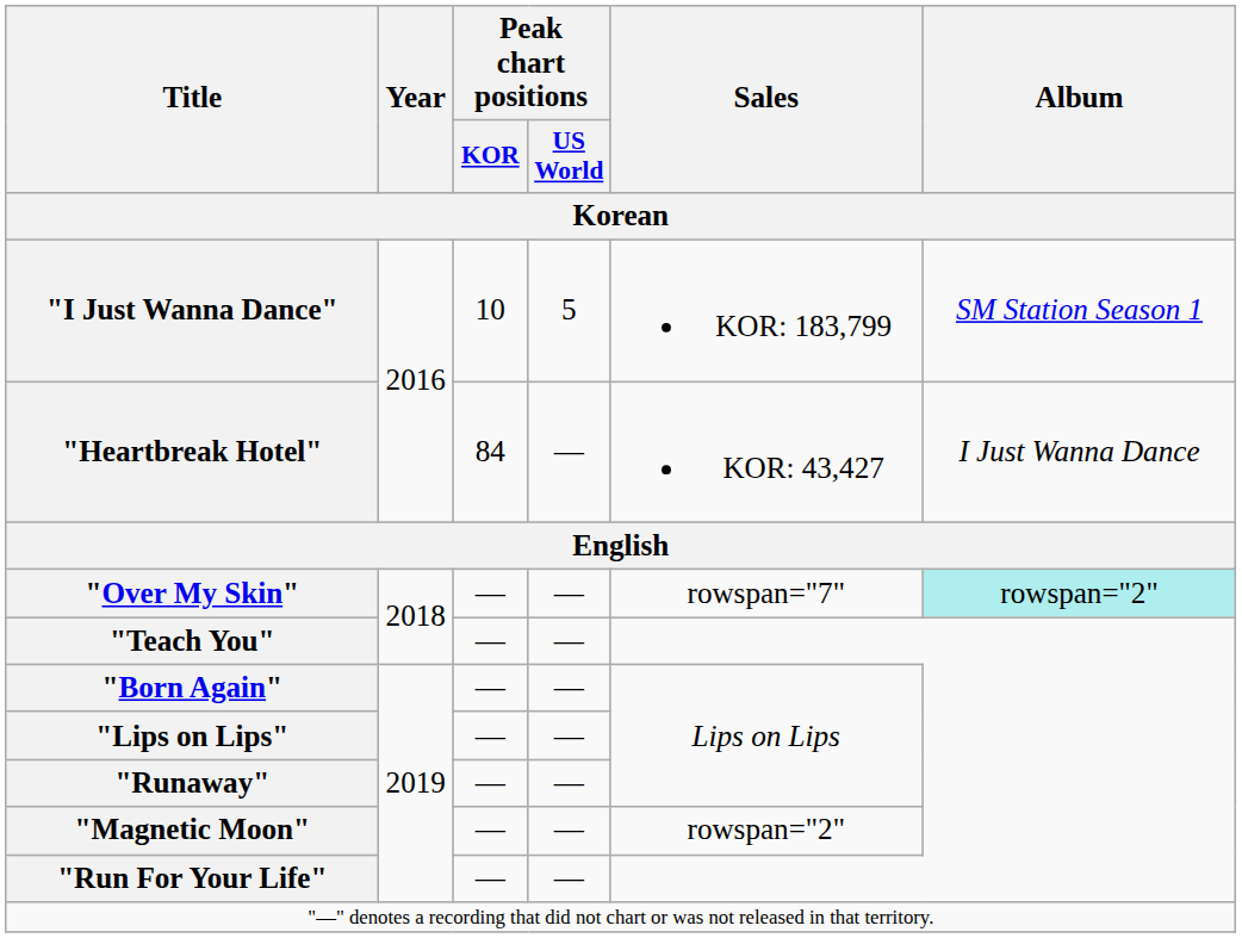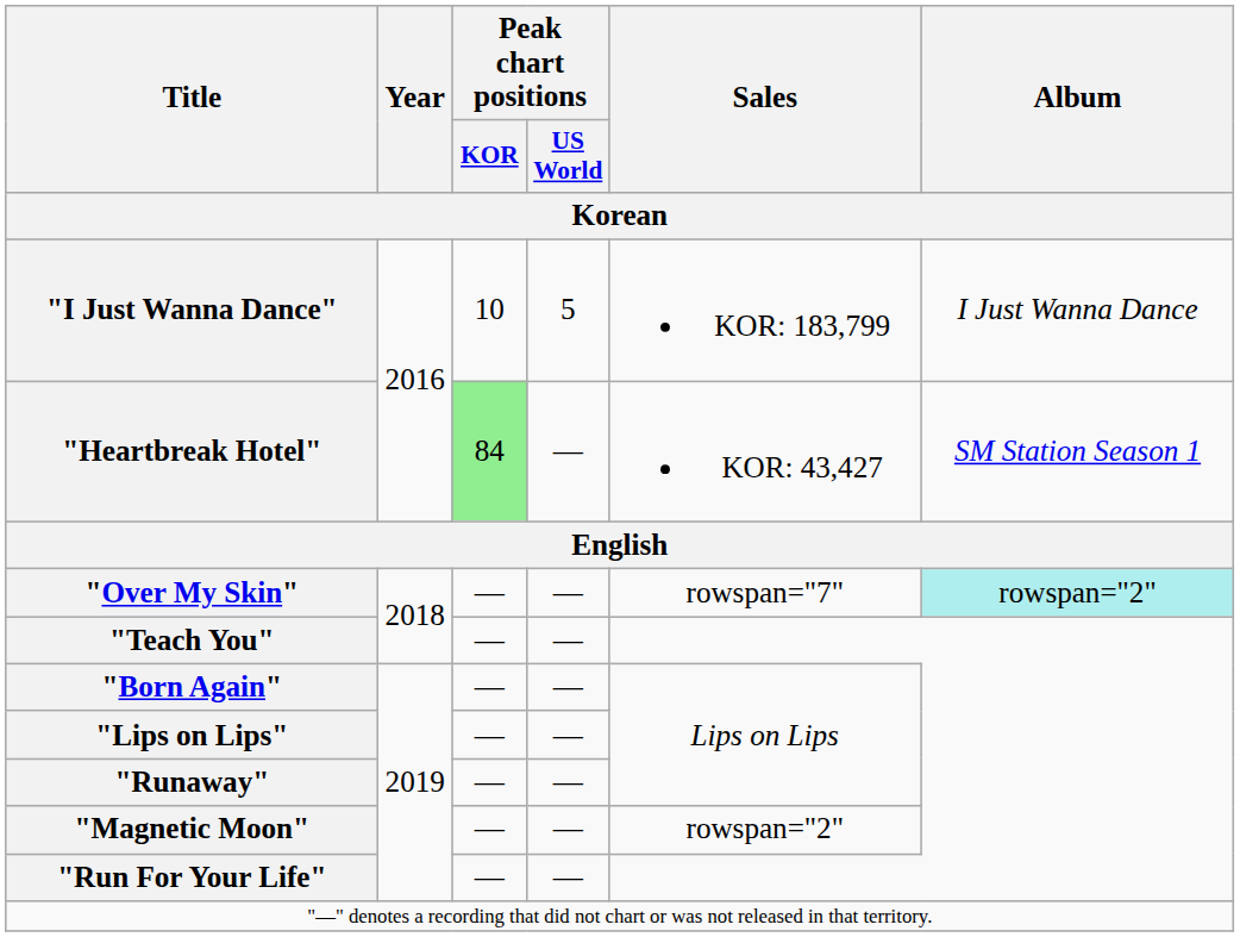"I Just Wanna Dance" | Album: SM Station Season 1 -> I Just Wanna Dance
"Heartbreak Hotel" | Peak chart positions / KOR: no background -> lightgreen background
"Heartbreak Hotel" | Album: I Just Wanna Dance -> SM Station Season 1
